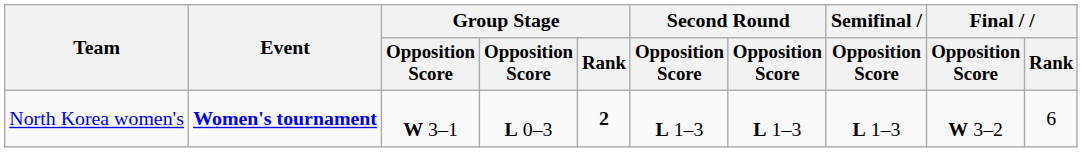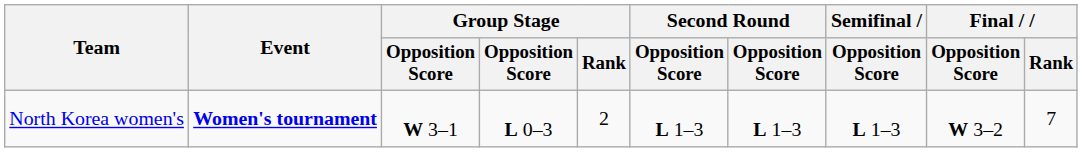North Korea women's | Group Stage / Rank: bold -> normal
North Korea women's | Final / Rank: 6 -> 7
